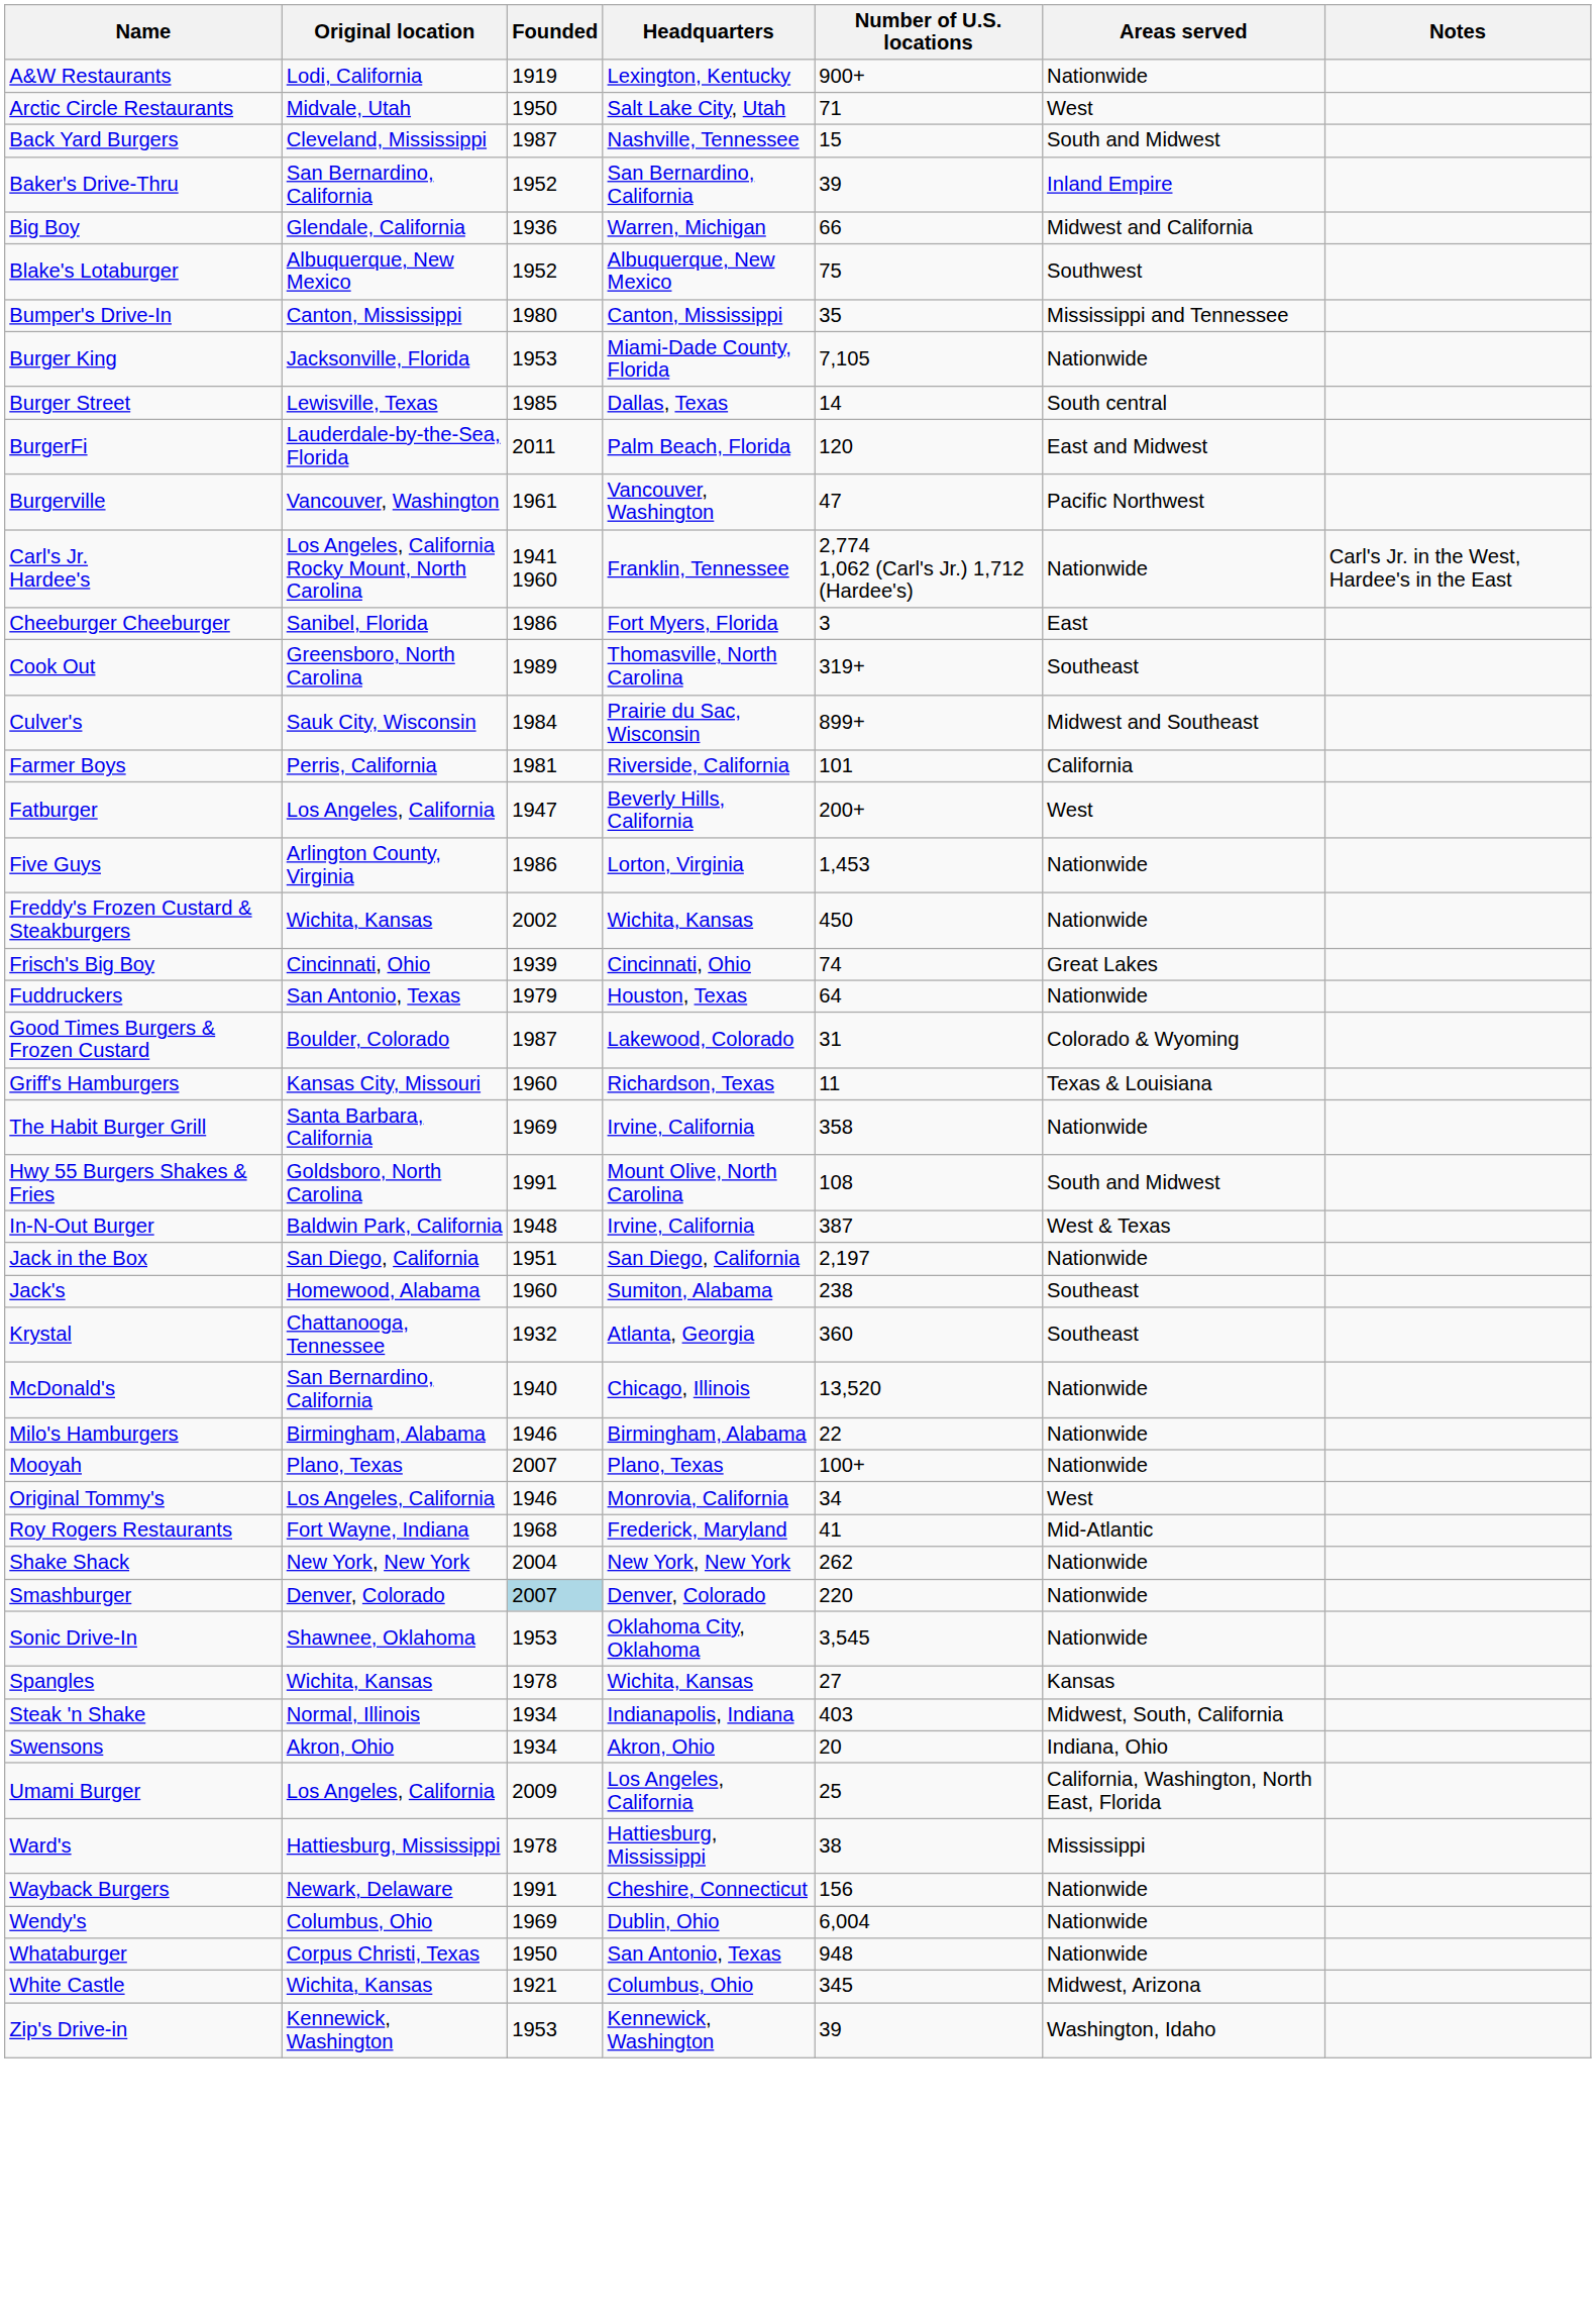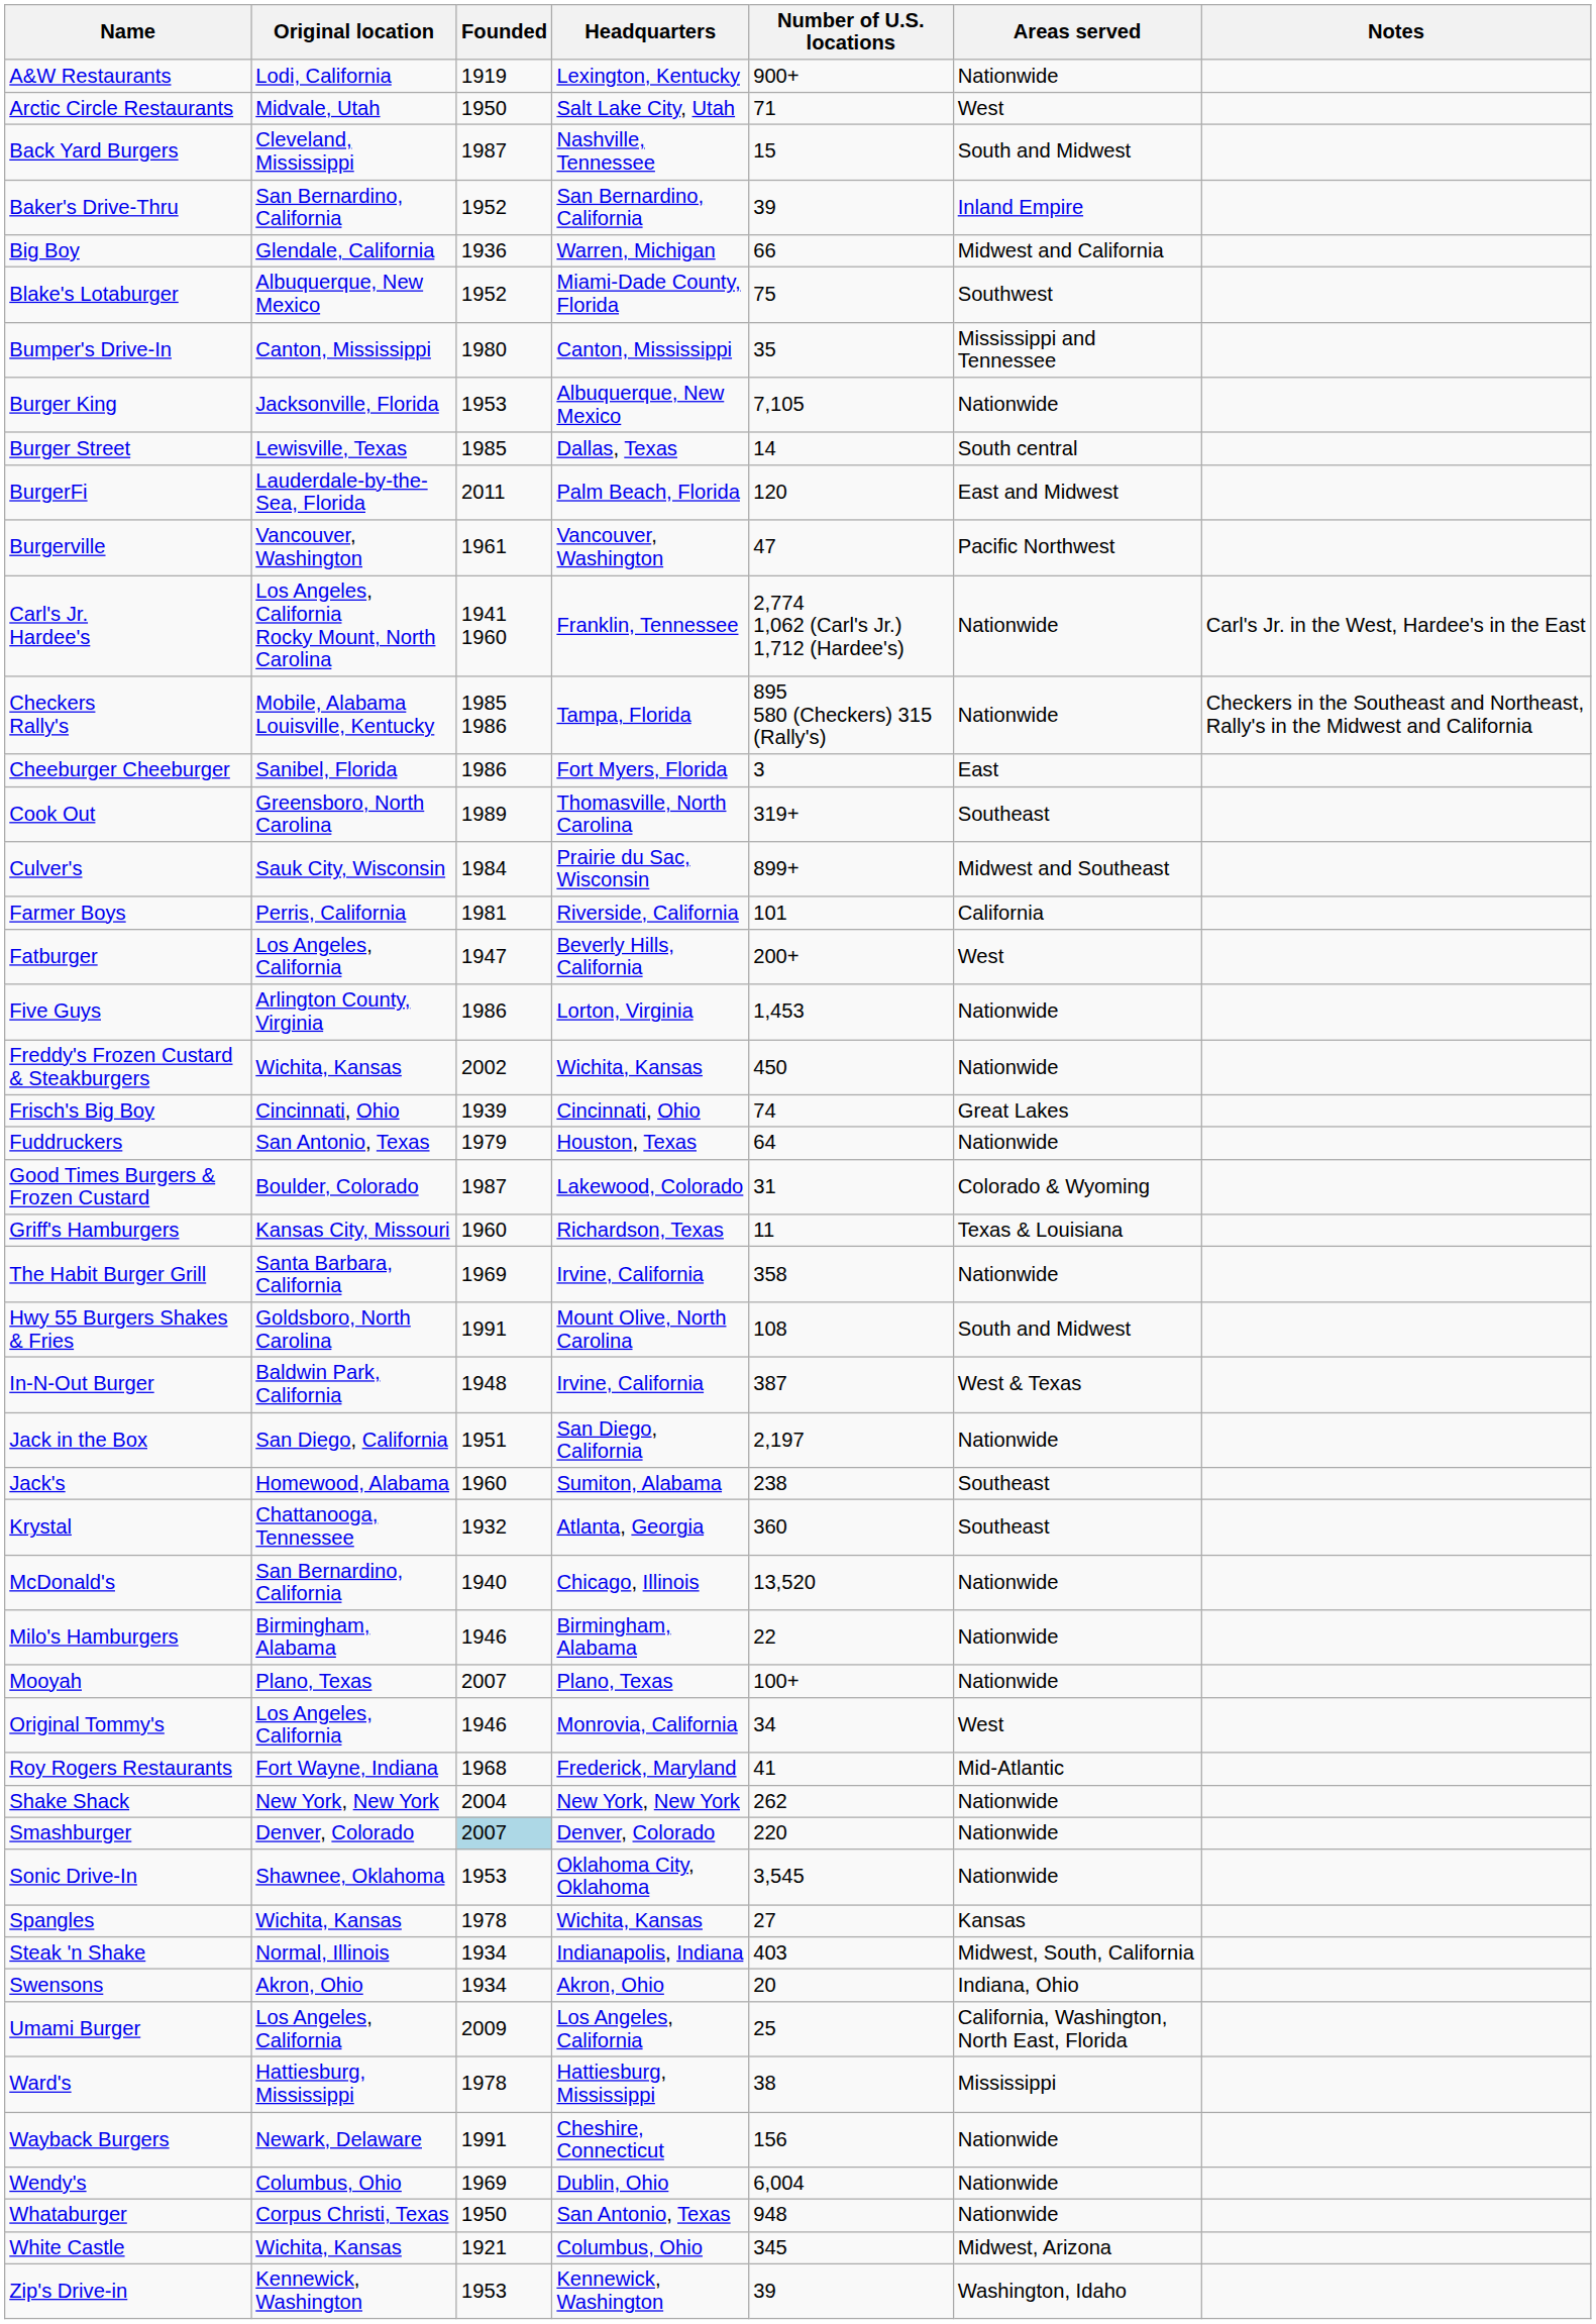Blake's Lotaburger | Headquarters: Albuquerque, New Mexico -> Miami-Dade County, Florida
Burger King | Headquarters: Miami-Dade County, Florida -> Albuquerque, New Mexico
+ row: Checkers Rally's | Mobile, Alabama Louisville, Kentucky | 1985 1986 | Tampa, Florida | 895 580 (Checkers) 315 (Rally's) | Nationwide | Checkers in the Southeast and Northeast, Rally's in the Midwest and California
